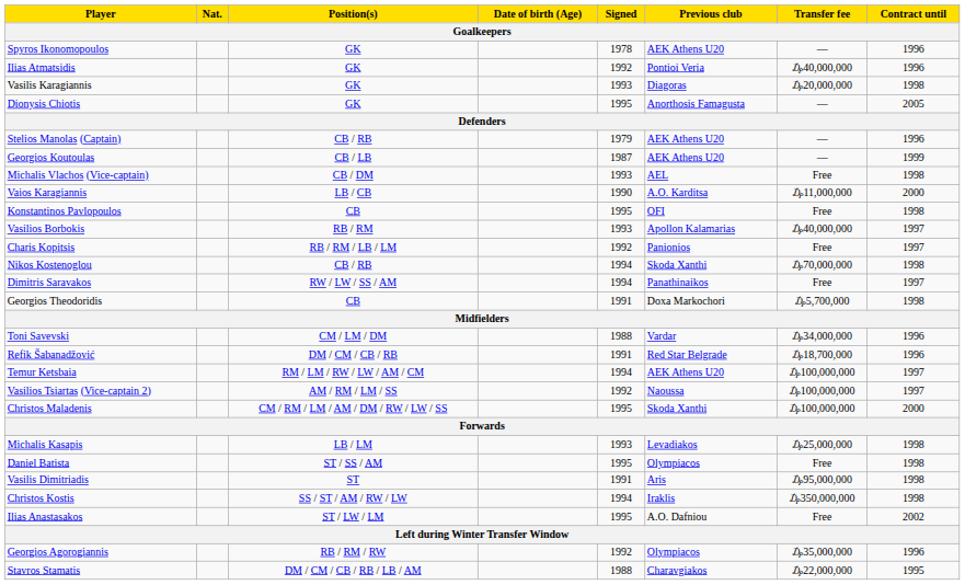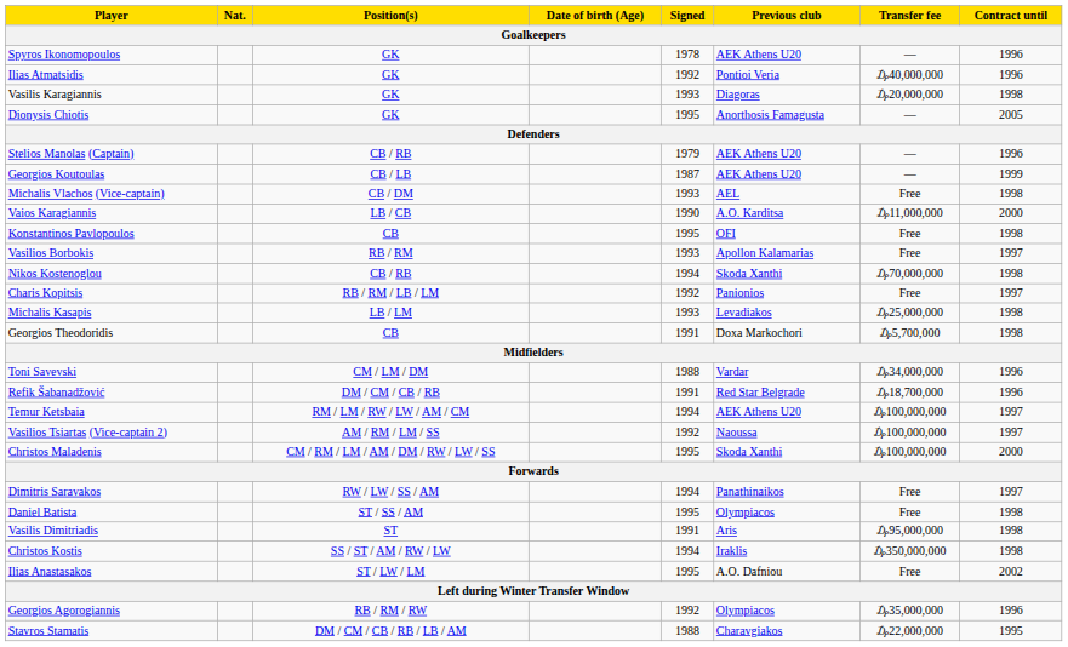Vasilios Borbokis | Transfer fee: ₯40,000,000 -> Free
rows swapped: Charis Kopitsis <-> Nikos Kostenoglou
rows swapped: Michalis Kasapis <-> Dimitris Saravakos
